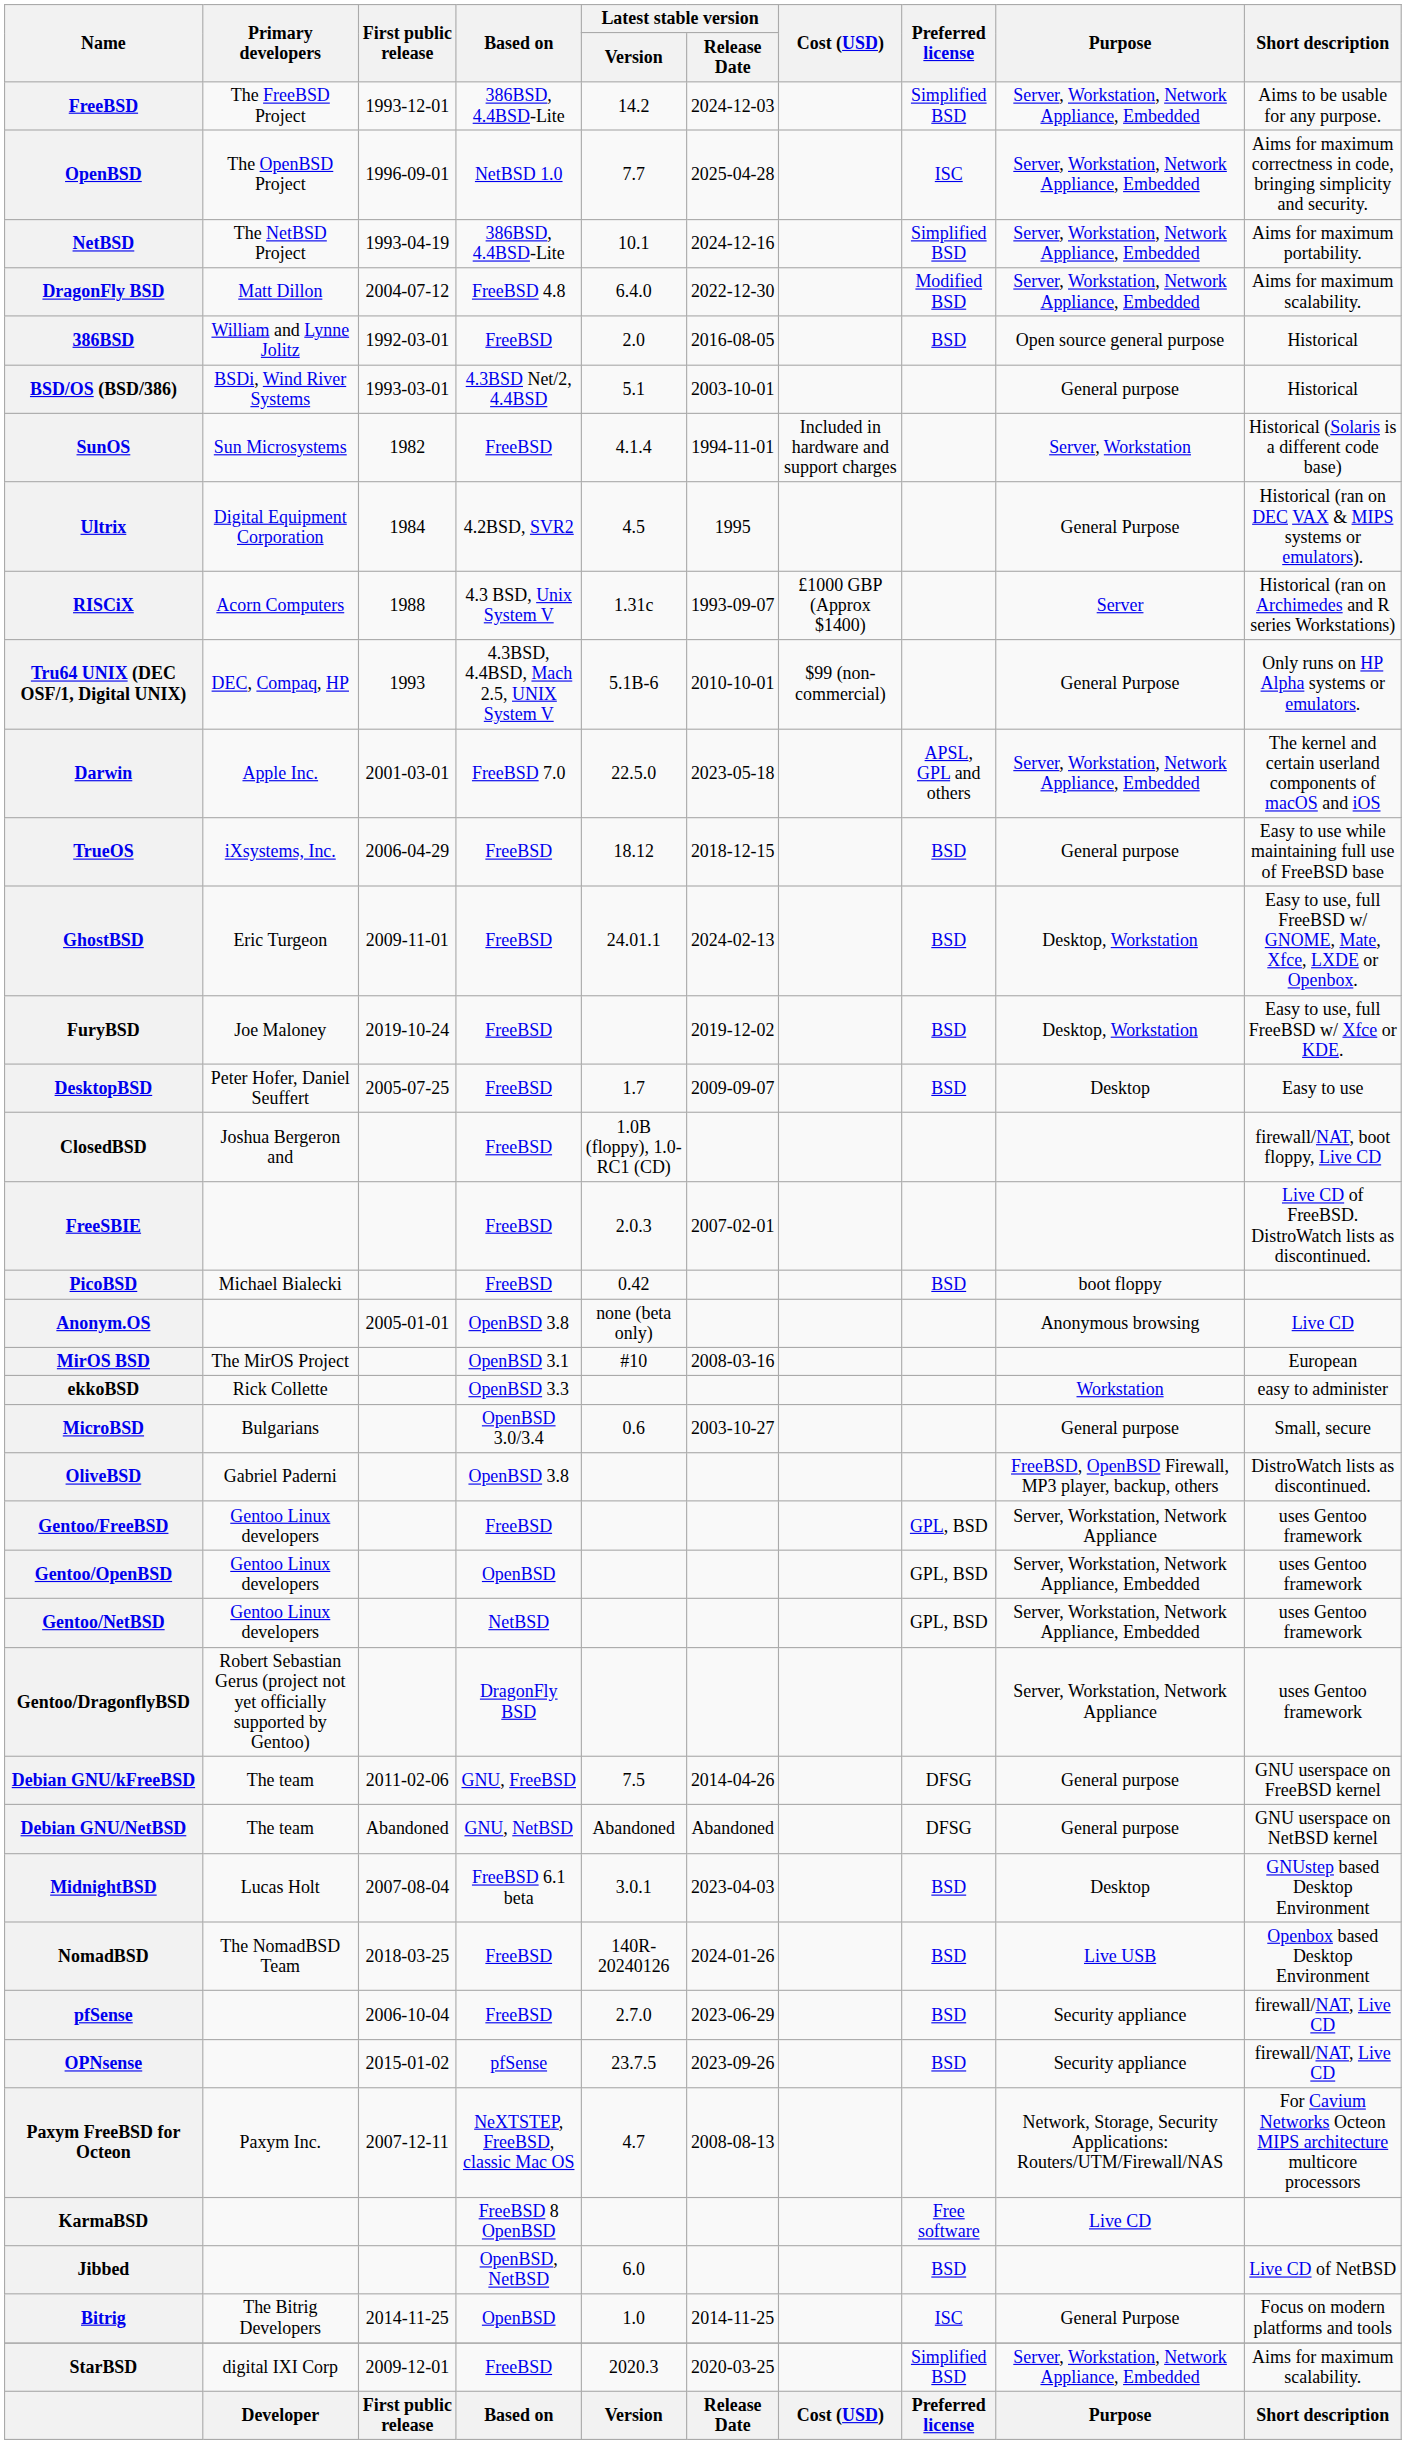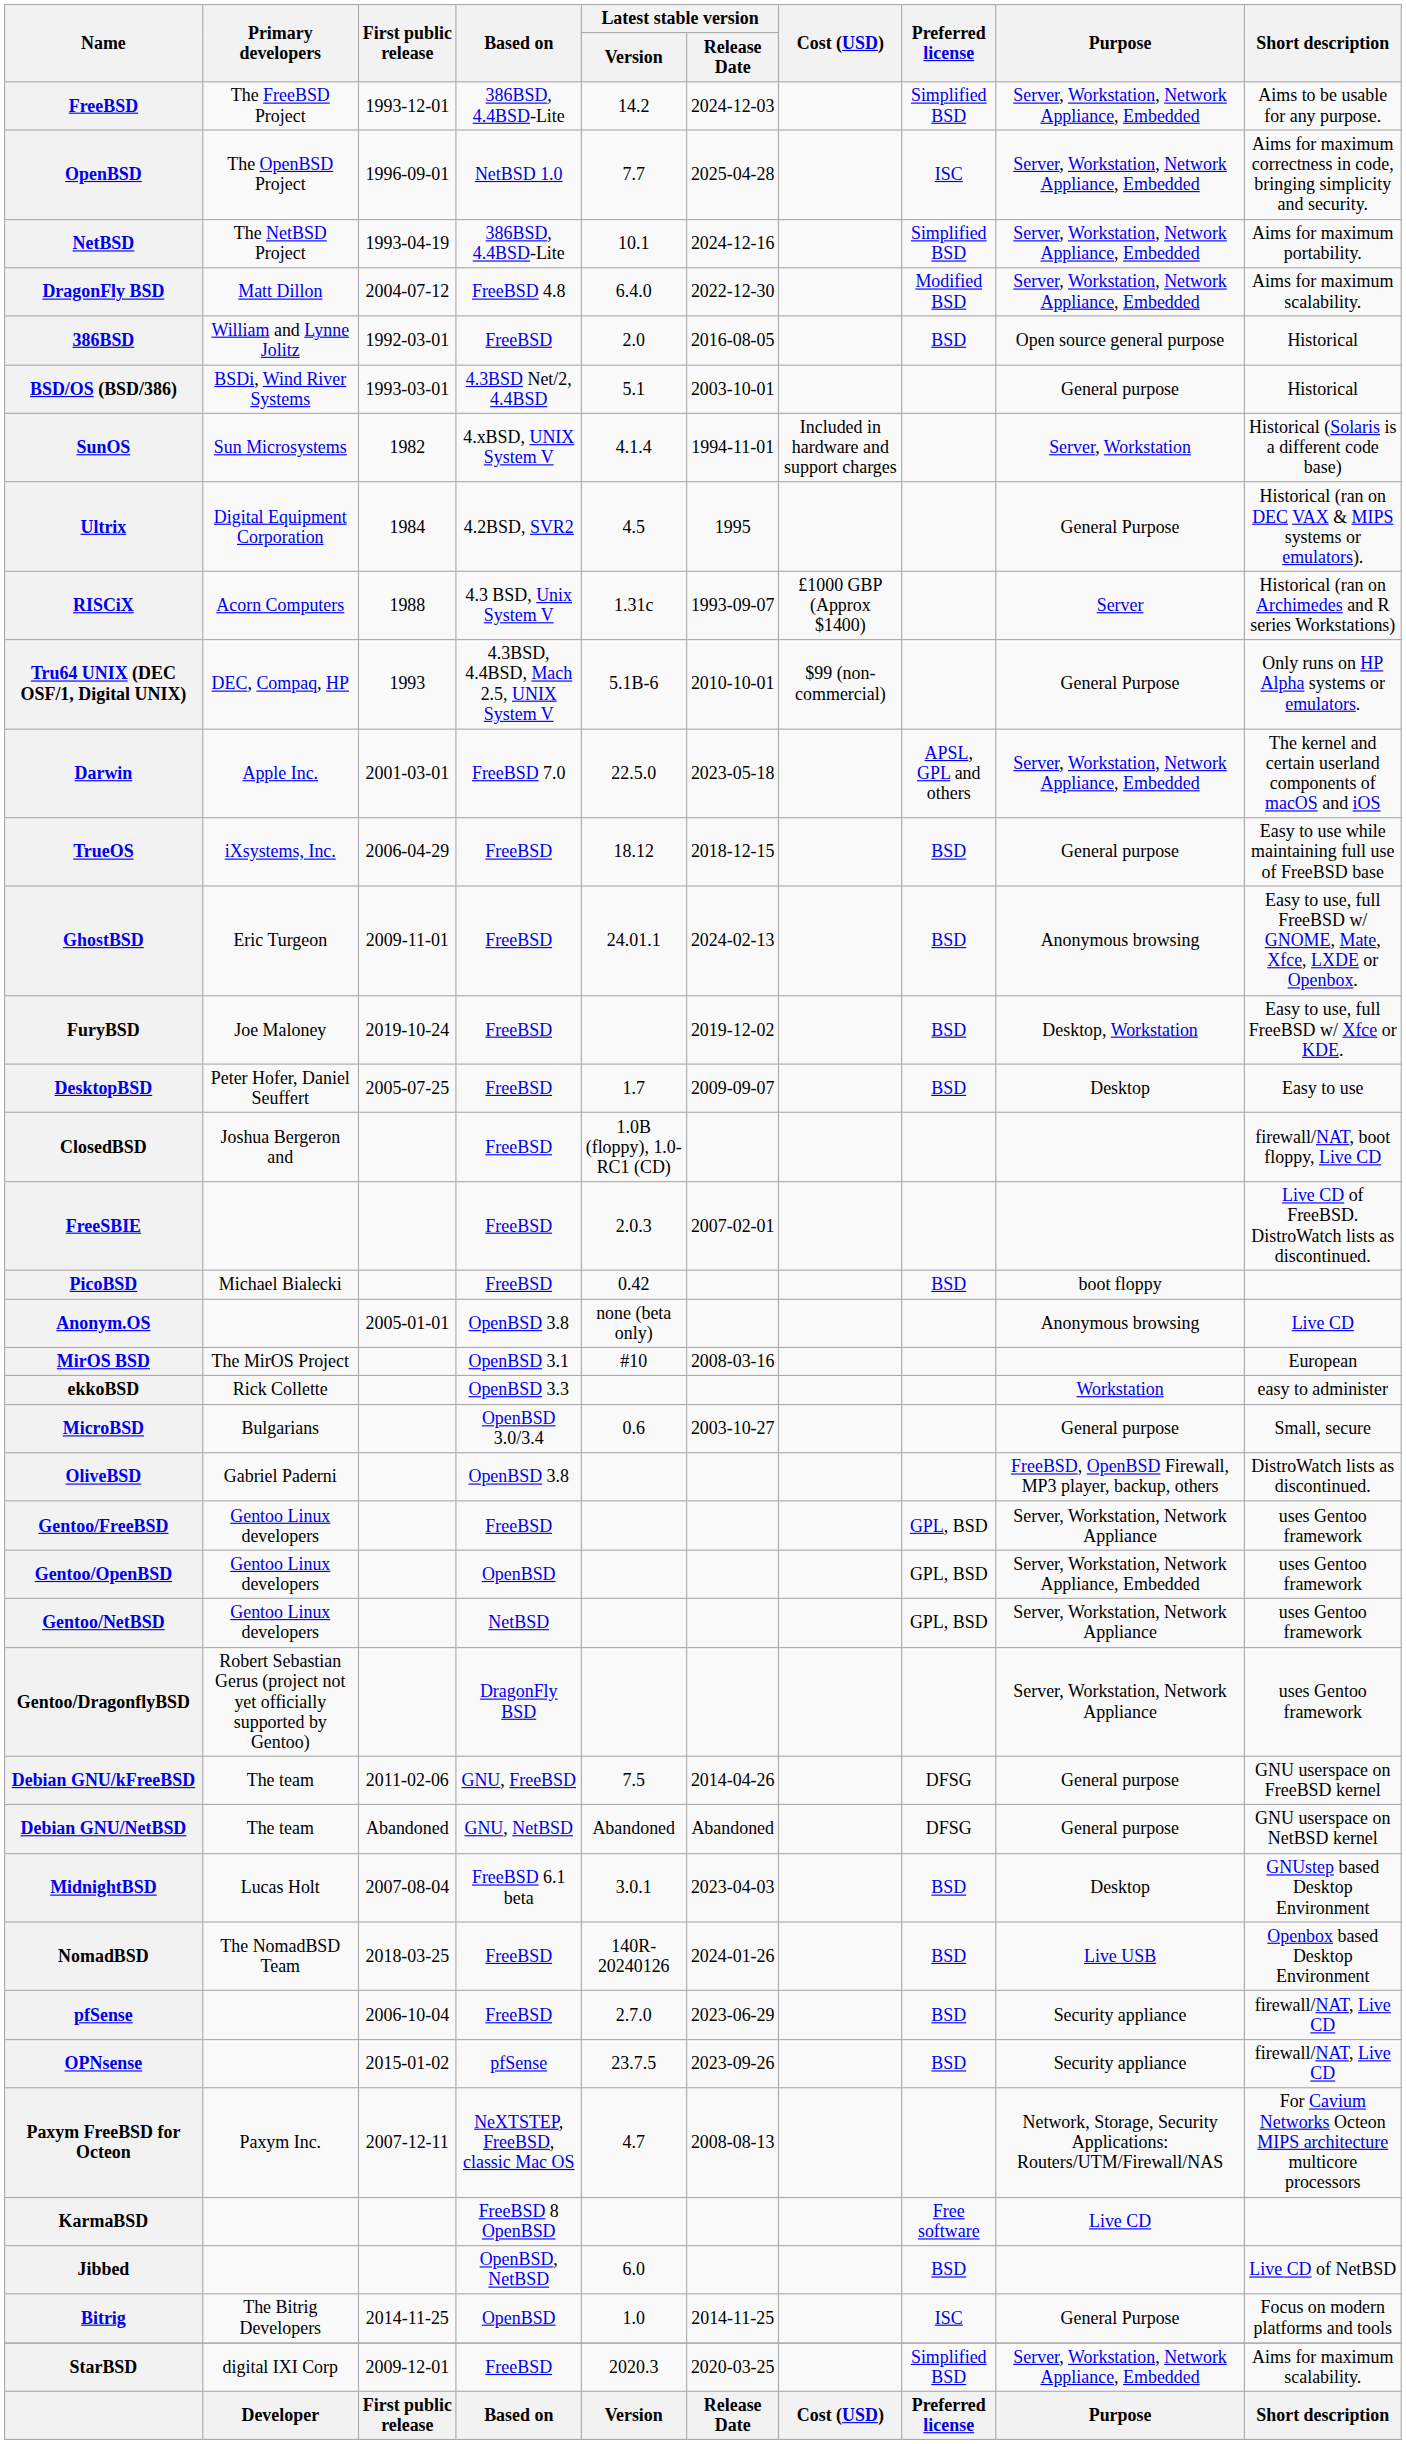SunOS | Based on: FreeBSD -> 4.xBSD, UNIX System V
GhostBSD | Purpose: Desktop, Workstation -> Anonymous browsing
Gentoo/NetBSD | Purpose: Server, Workstation, Network Appliance, Embedded -> Server, Workstation, Network Appliance
